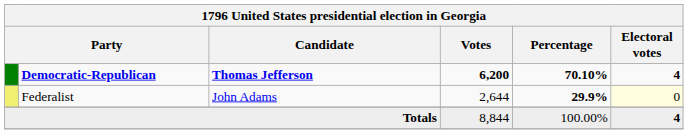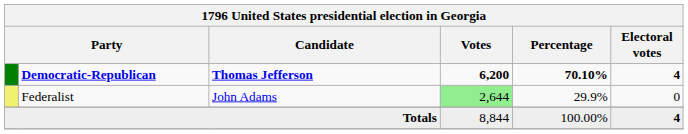Federalist | Votes: no background -> lightgreen background
Federalist | Percentage: bold -> normal
Federalist | Electoral votes: lightyellow background -> no background
